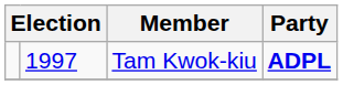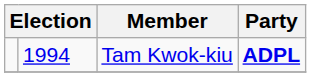Tam Kwok-kiu | column 2: 1997 -> 1994
